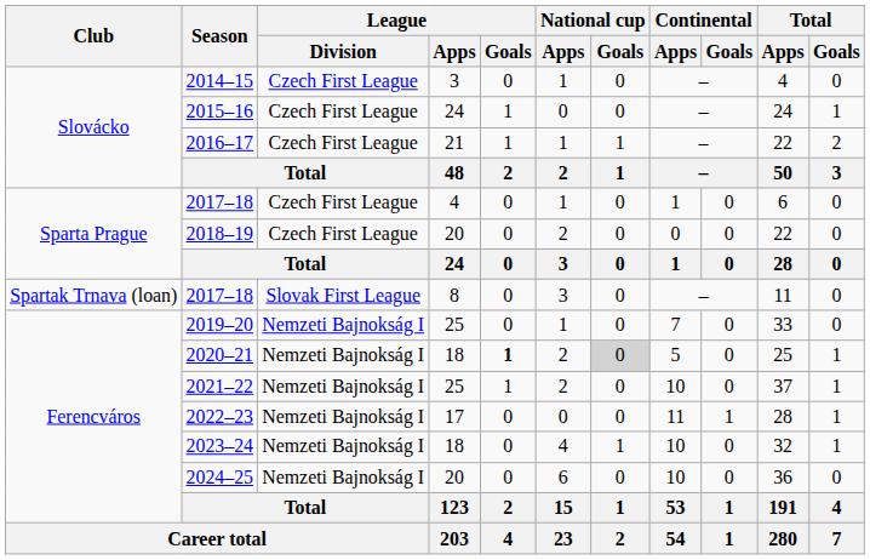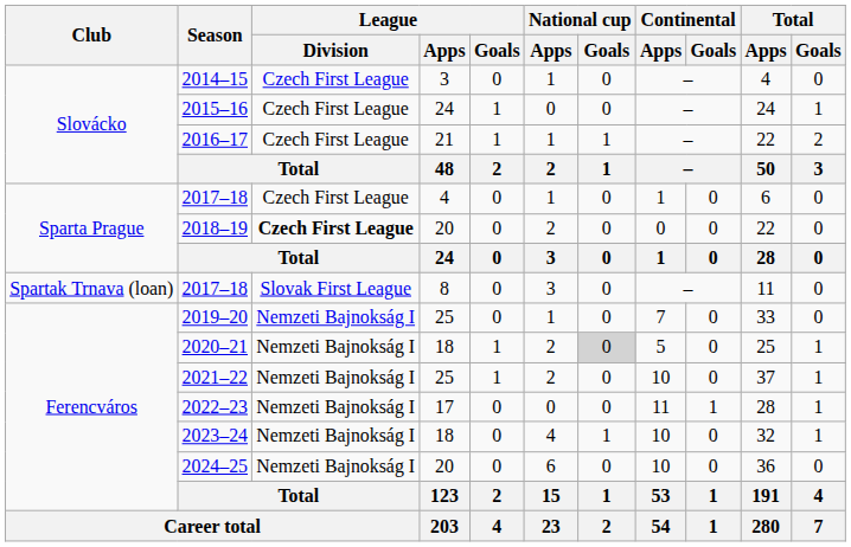2018–19 | League / Division: normal -> bold
2020–21 | League / Goals: bold -> normal
